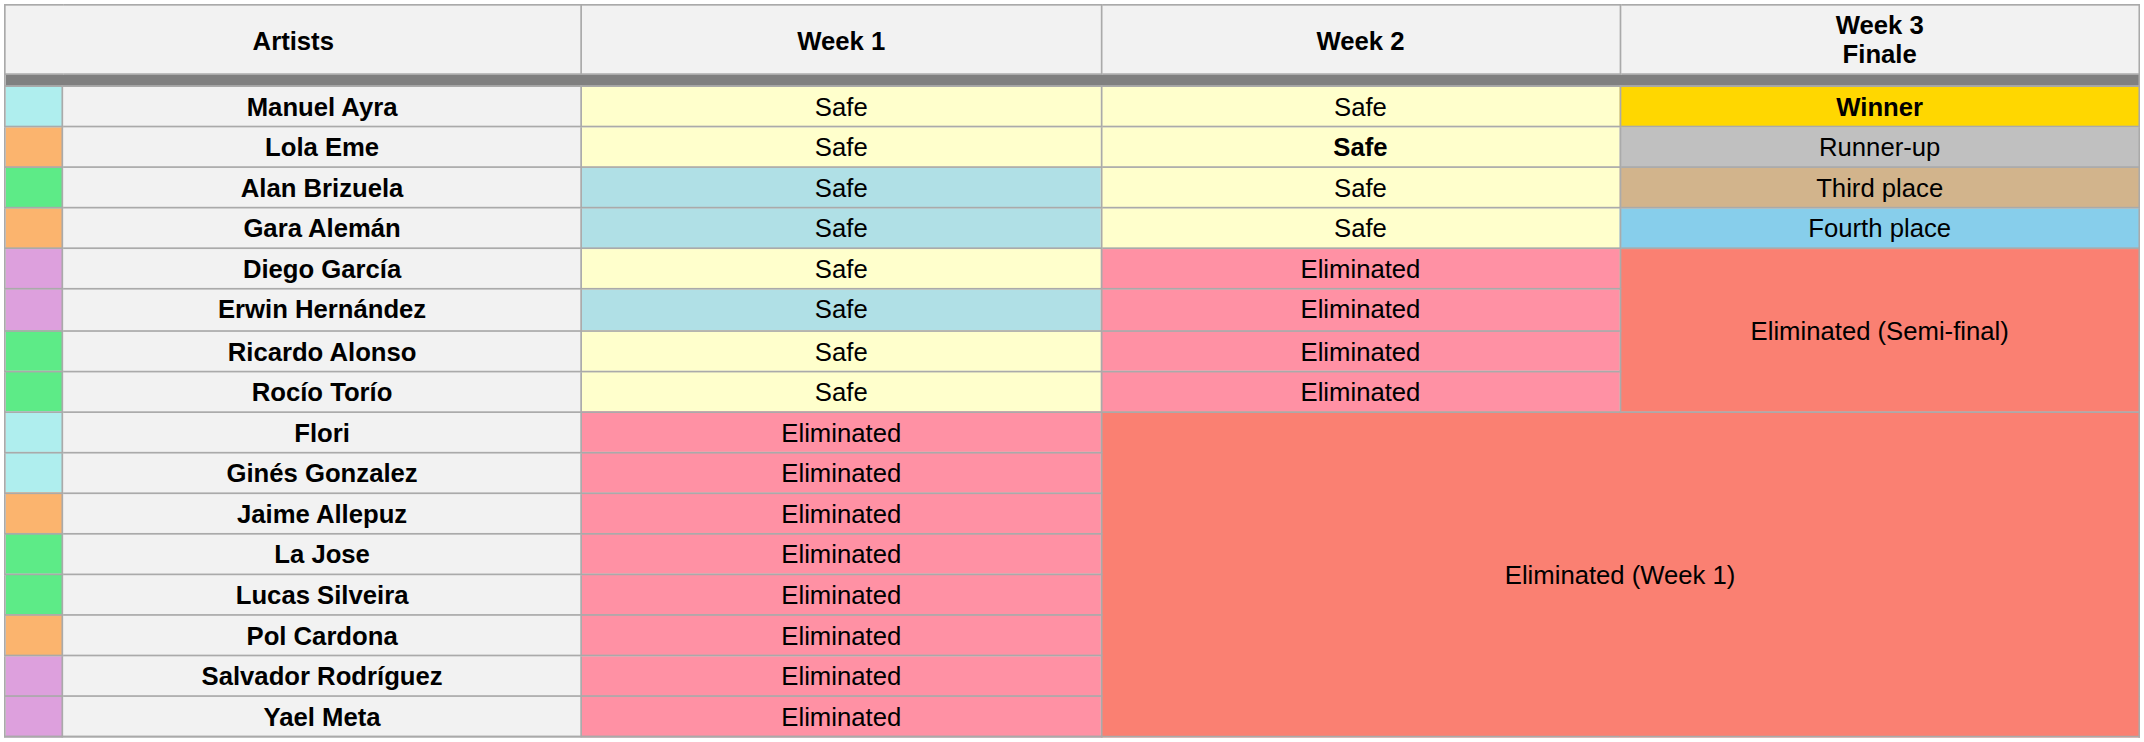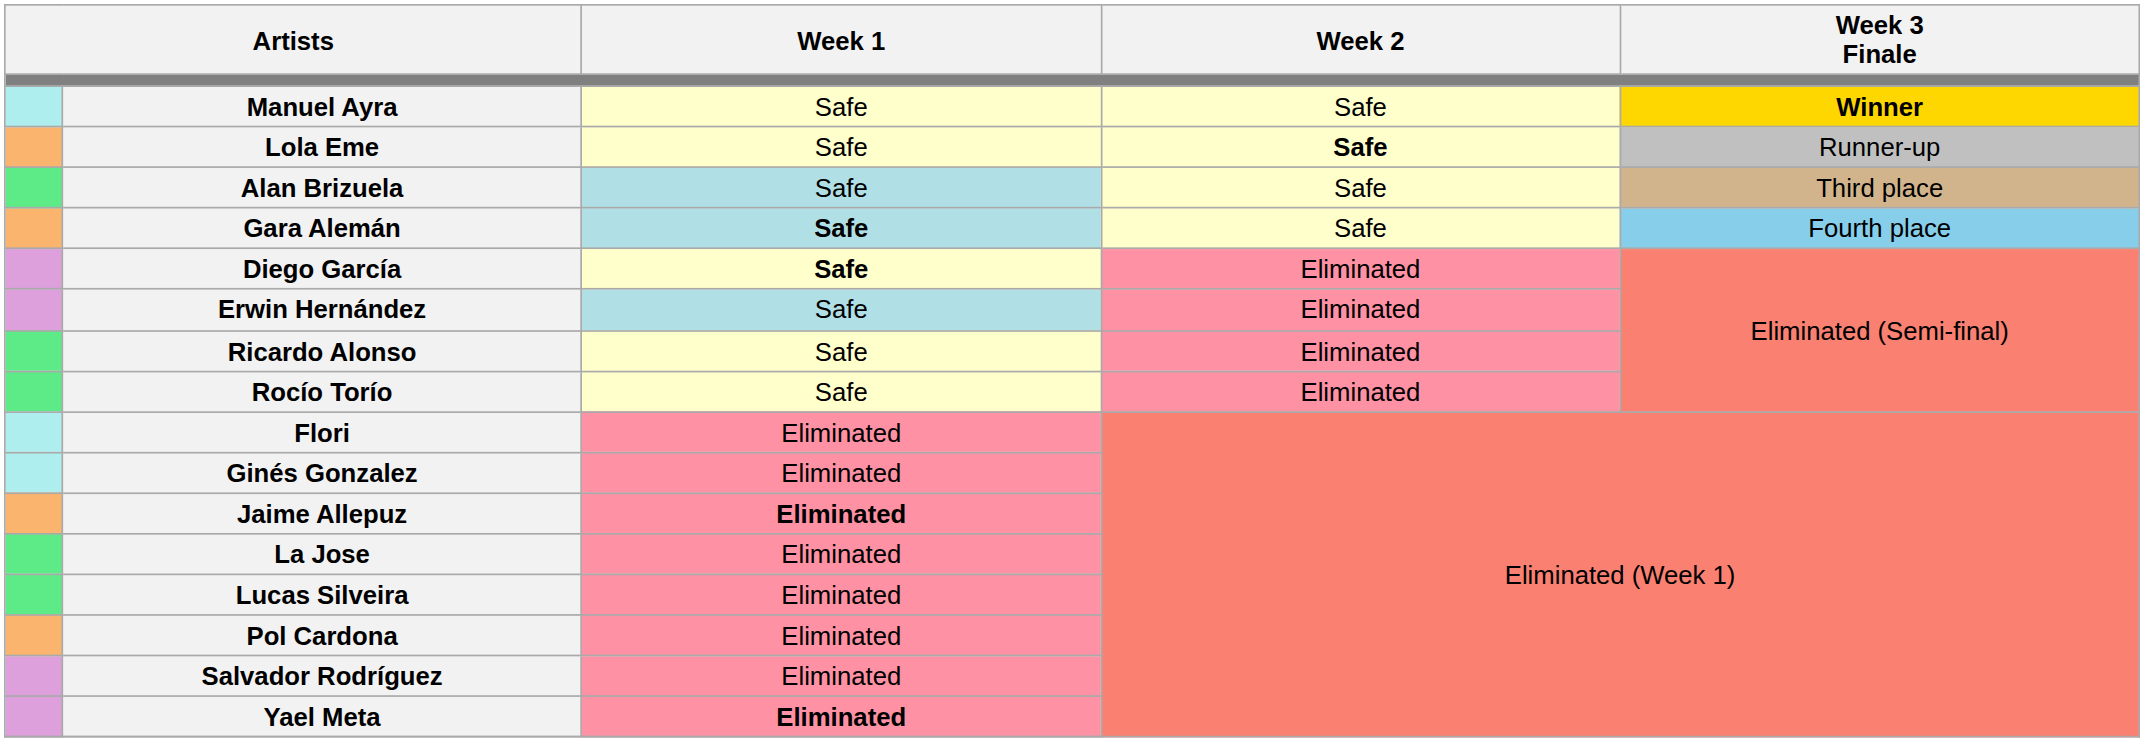Gara Alemán | Week 1: normal -> bold
Diego García | Week 1: normal -> bold
Jaime Allepuz | Week 1: normal -> bold
Yael Meta | Week 1: normal -> bold
